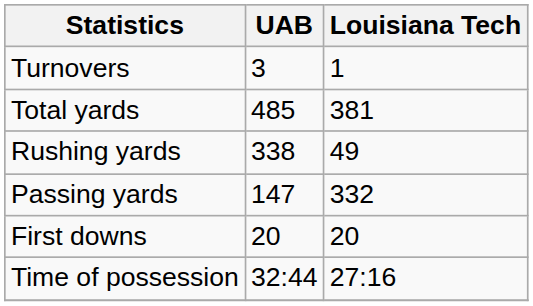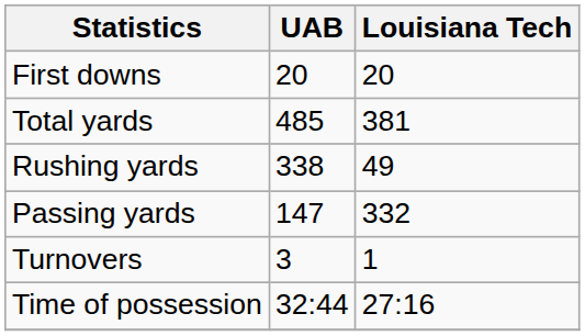rows swapped: First downs <-> Turnovers
